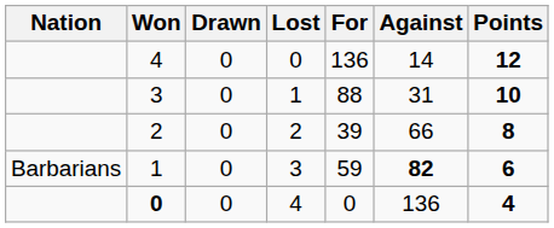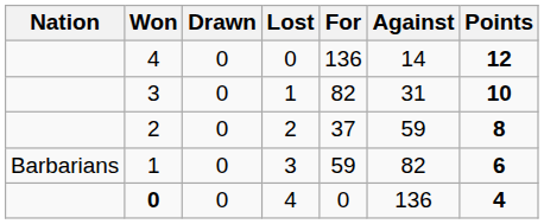row 3 | For: 88 -> 82
row 4 | For: 39 -> 37
row 4 | Against: 66 -> 59
row 5 | Against: bold -> normal
